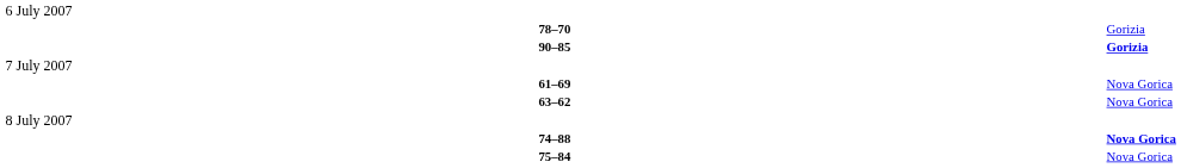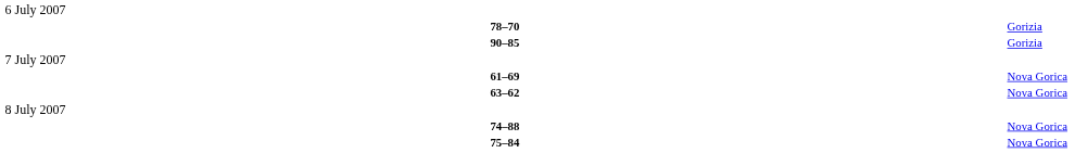90–85 | column 3: bold -> normal
74–88 | column 3: bold -> normal
